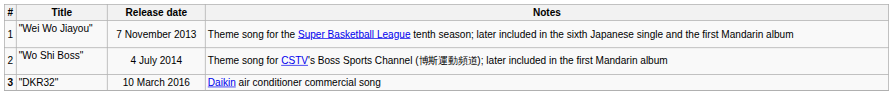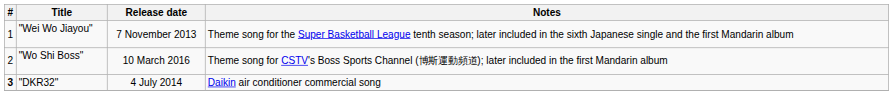"Wo Shi Boss" | Release date: 4 July 2014 -> 10 March 2016
"DKR32" | Release date: 10 March 2016 -> 4 July 2014
